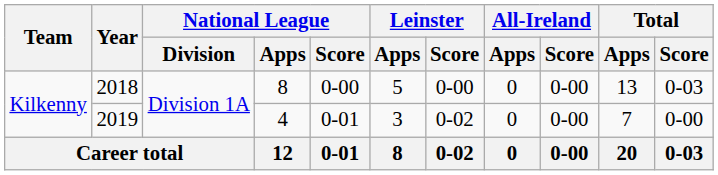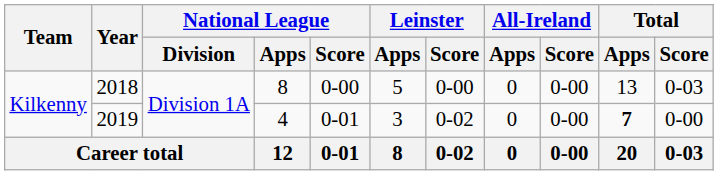2019 | Total / Apps: normal -> bold
